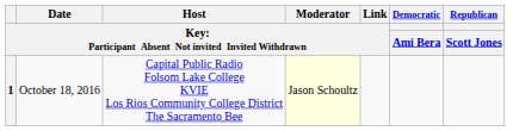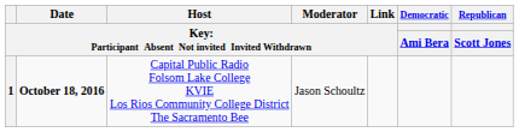1 | column 2: normal -> bold
1 | column 4: lightyellow background -> no background
